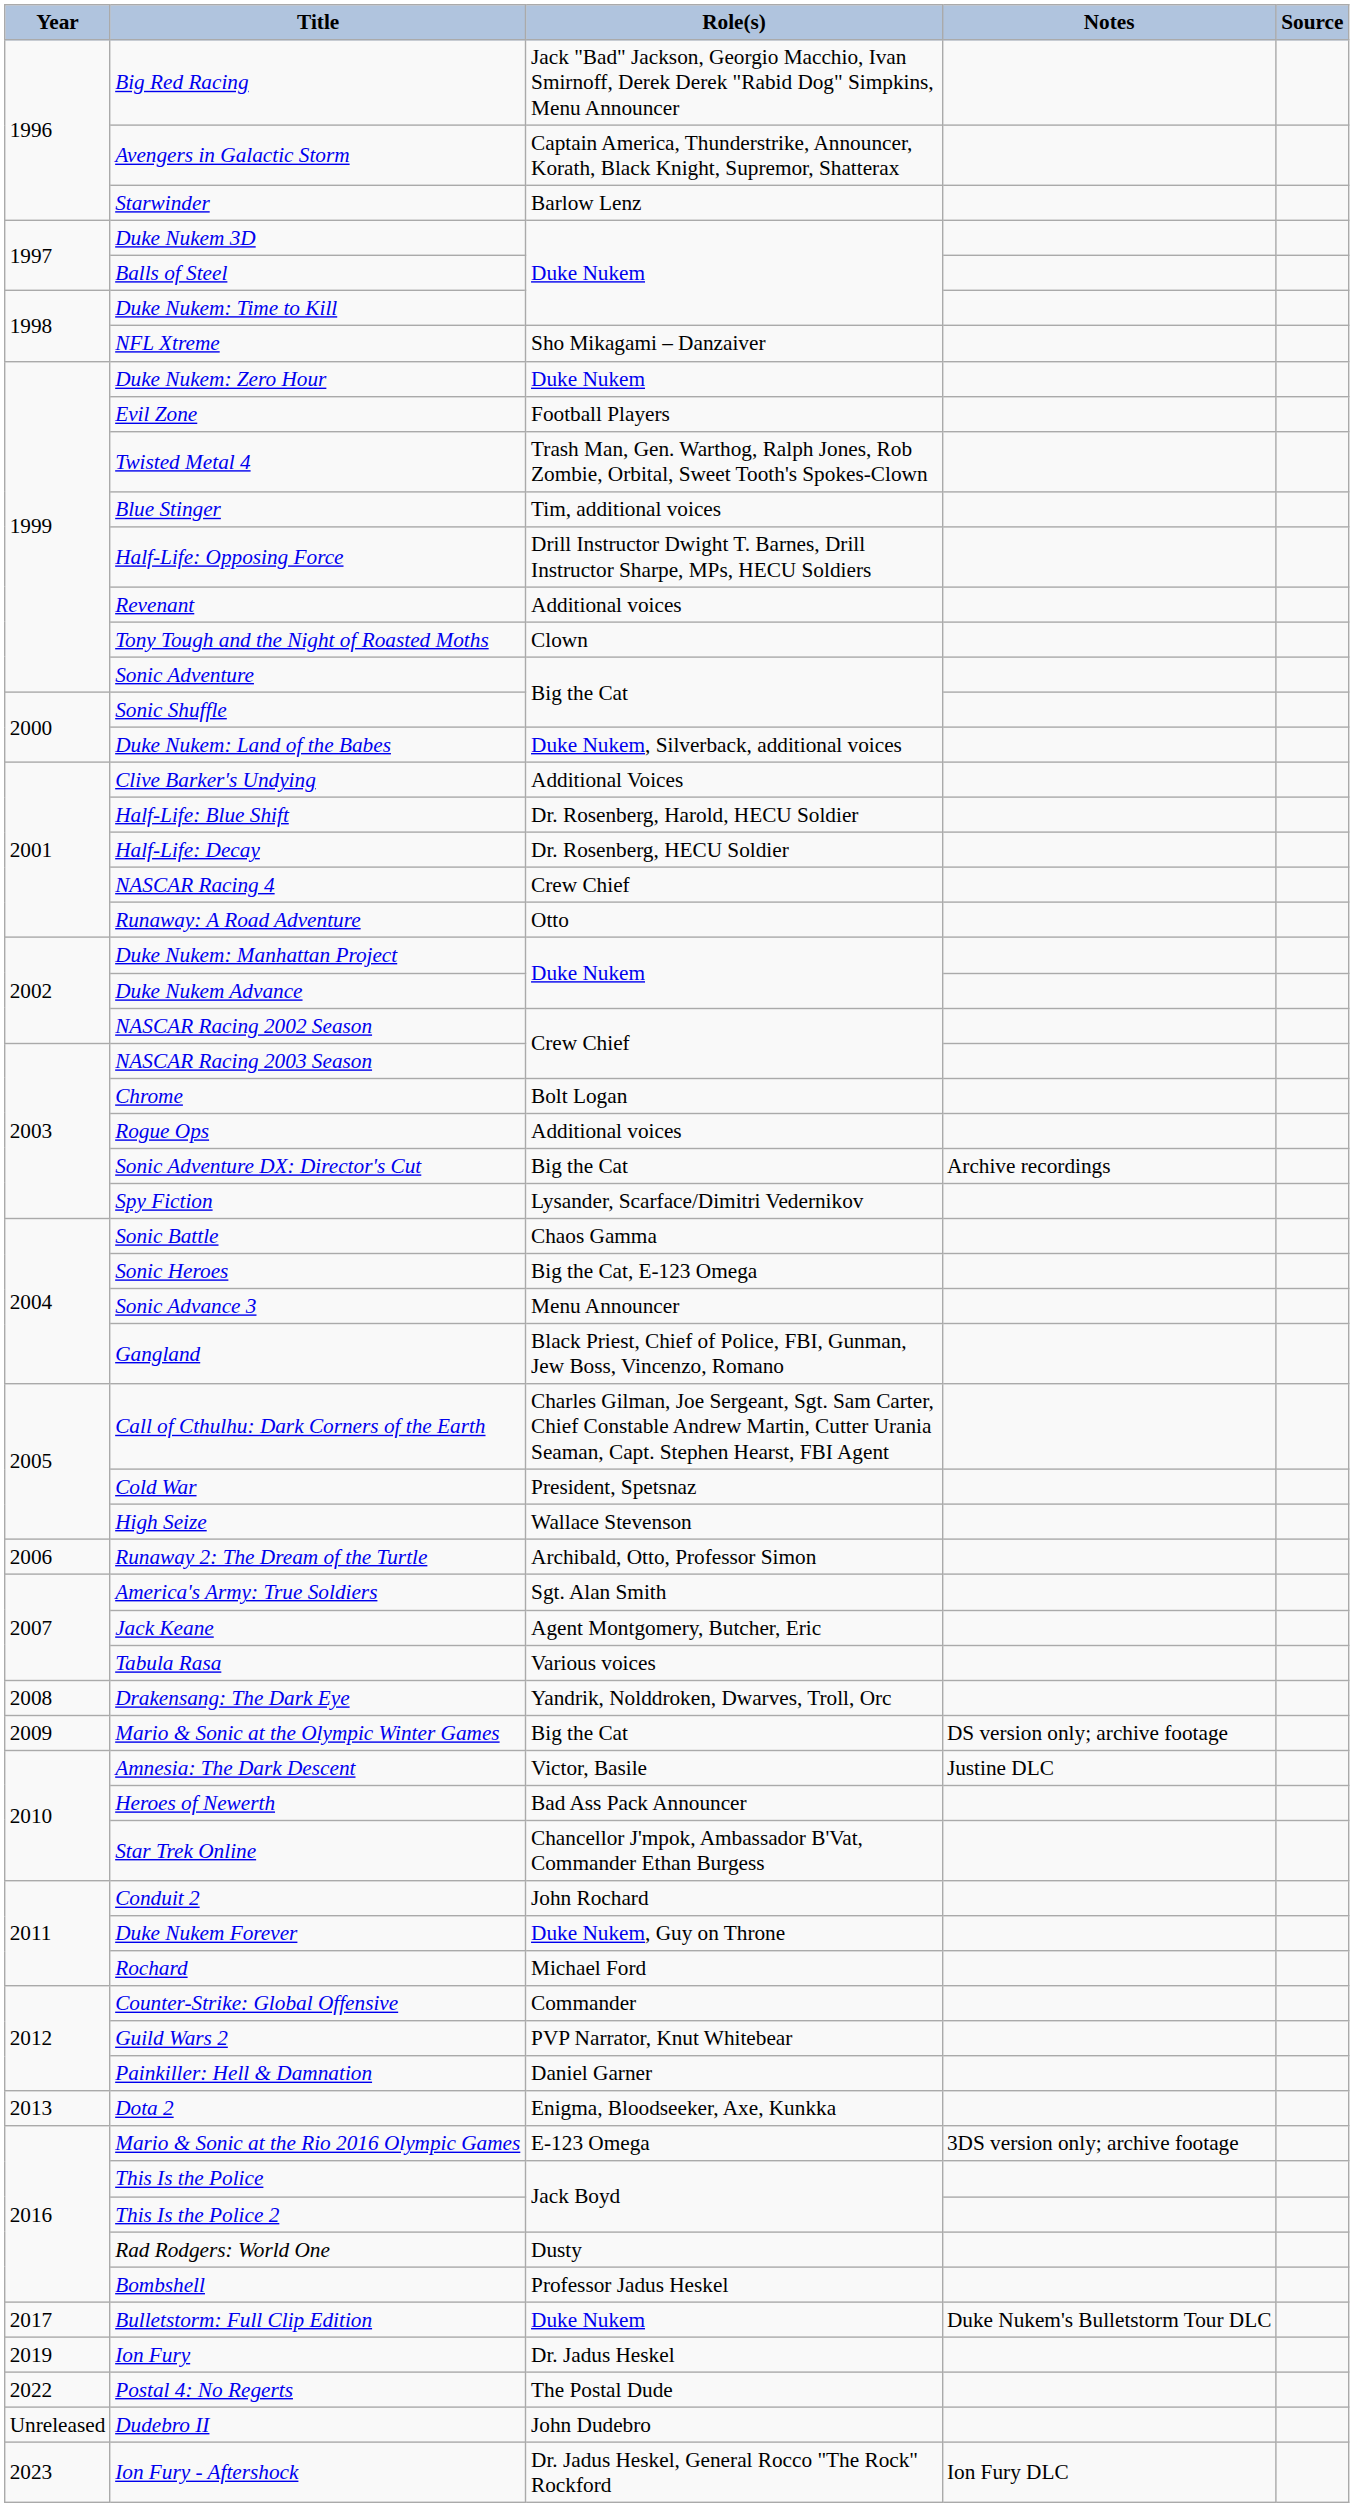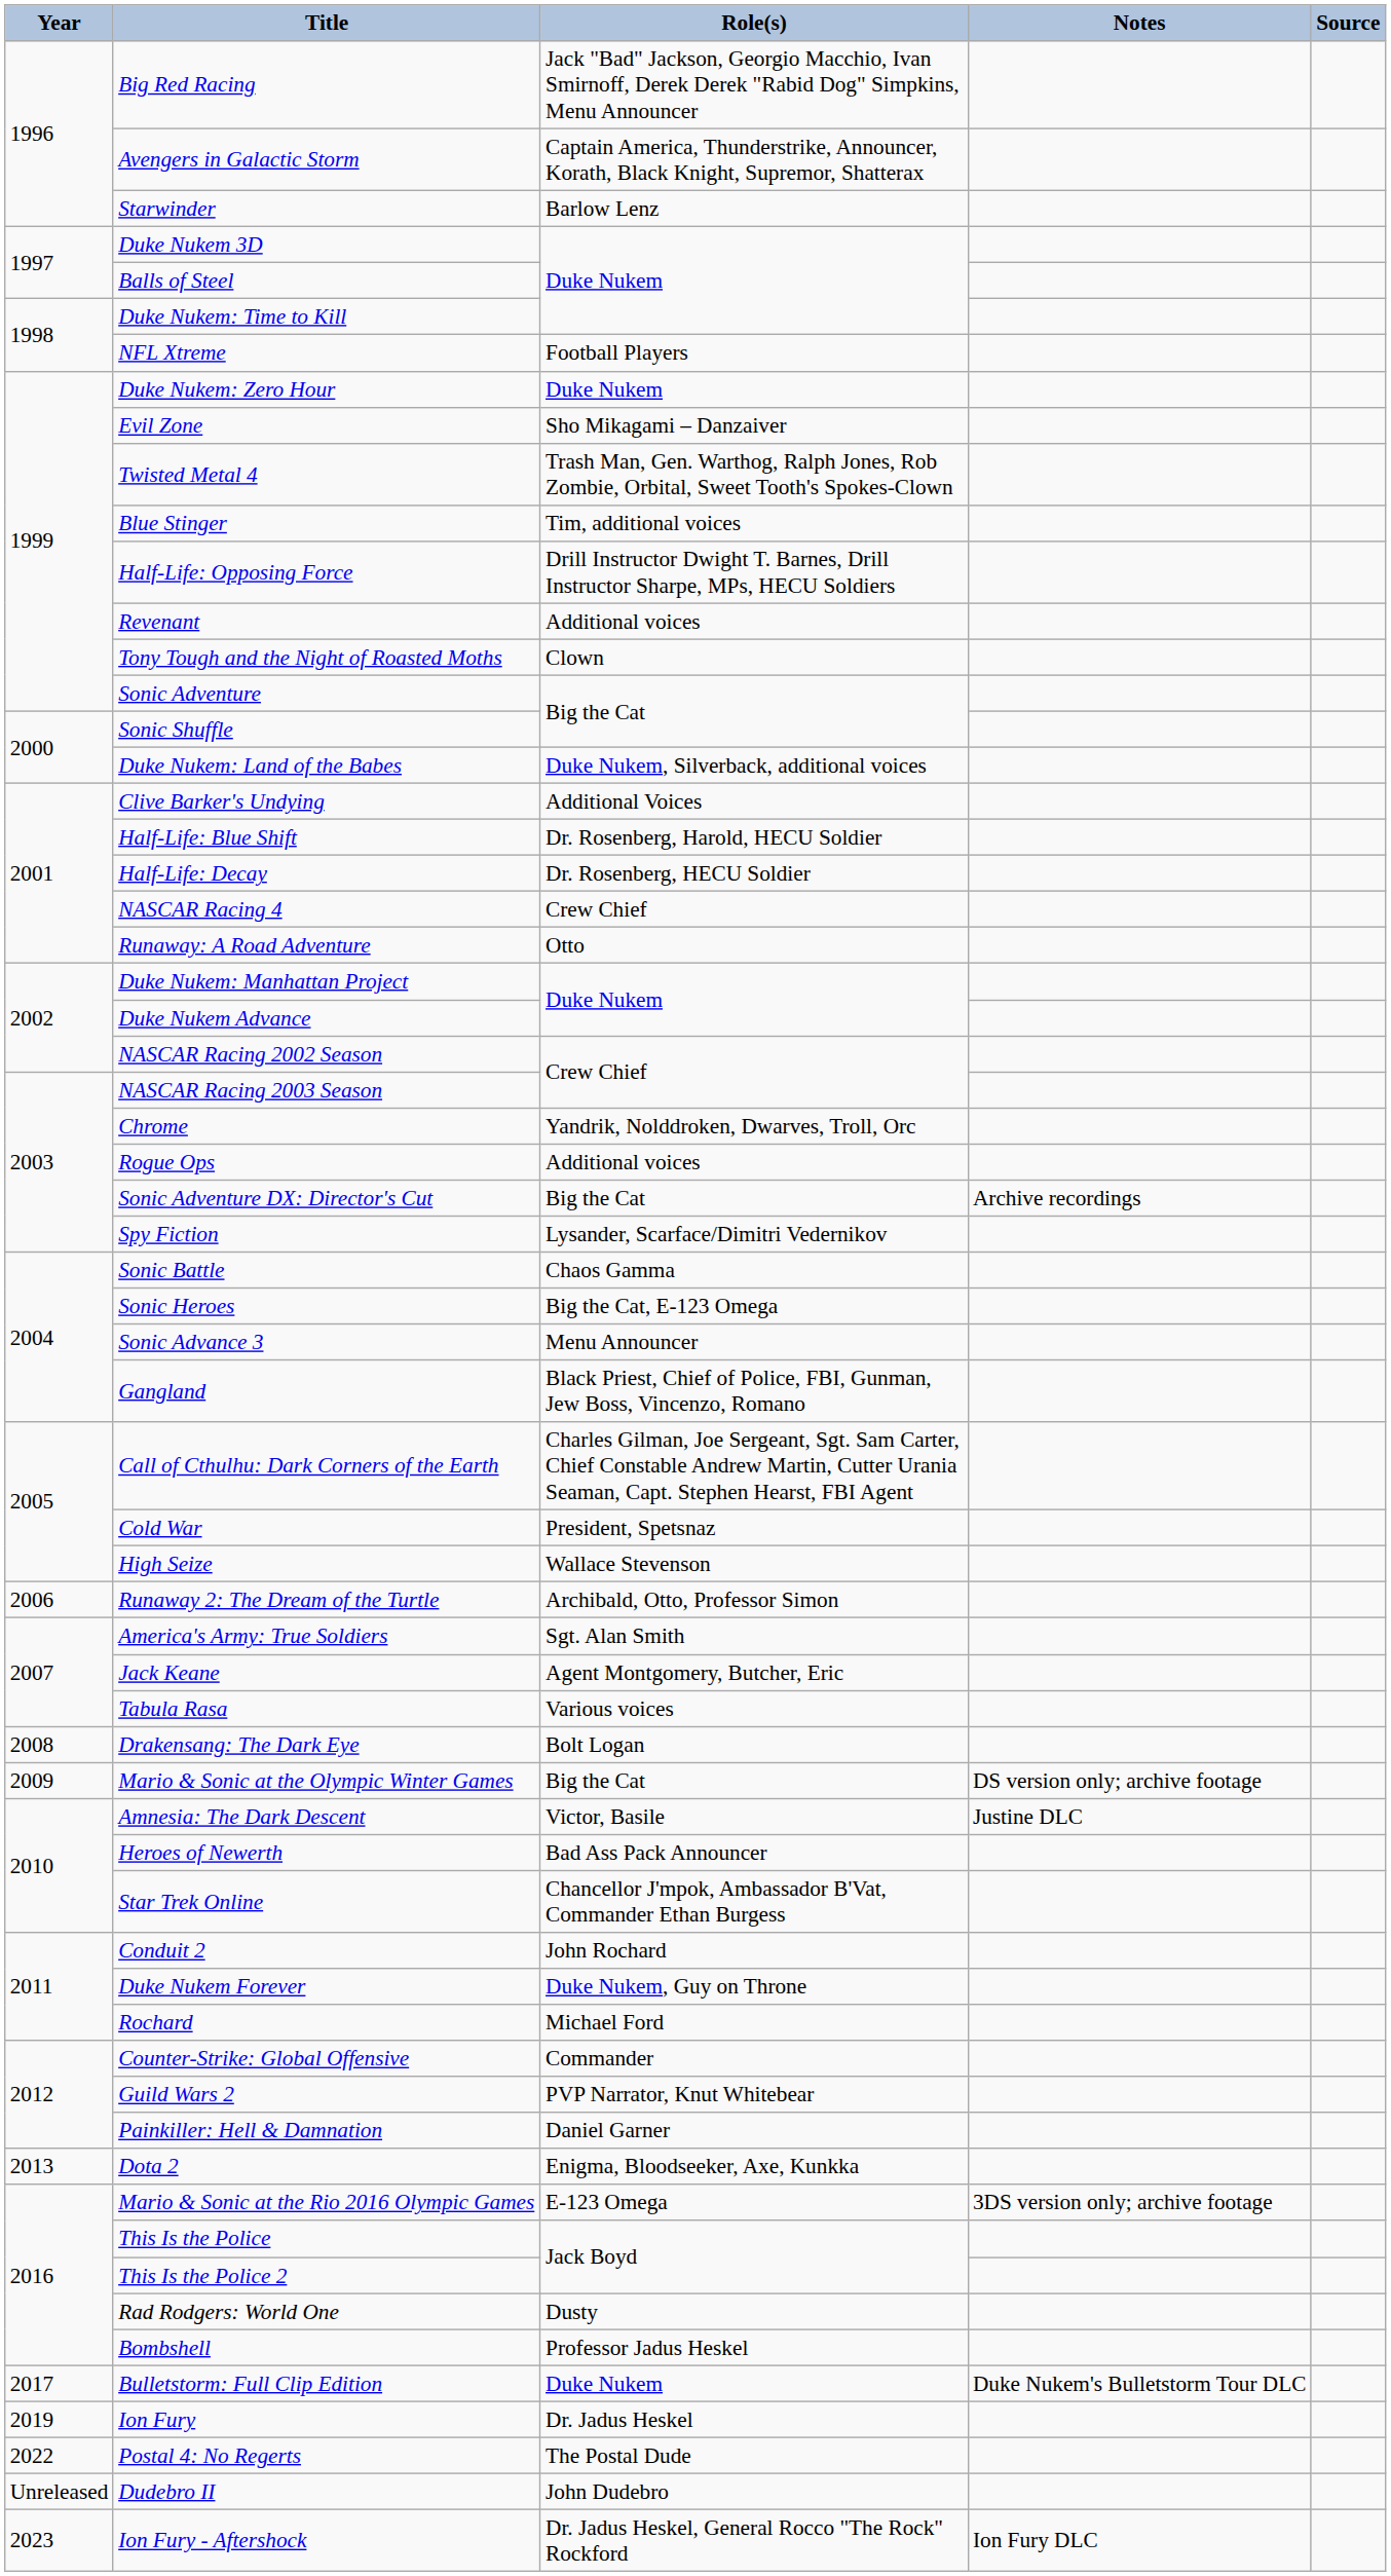NFL Xtreme | Role(s): Sho Mikagami – Danzaiver -> Football Players
Evil Zone | Role(s): Football Players -> Sho Mikagami – Danzaiver
Chrome | Role(s): Bolt Logan -> Yandrik, Nolddroken, Dwarves, Troll, Orc
Drakensang: The Dark Eye | Role(s): Yandrik, Nolddroken, Dwarves, Troll, Orc -> Bolt Logan
